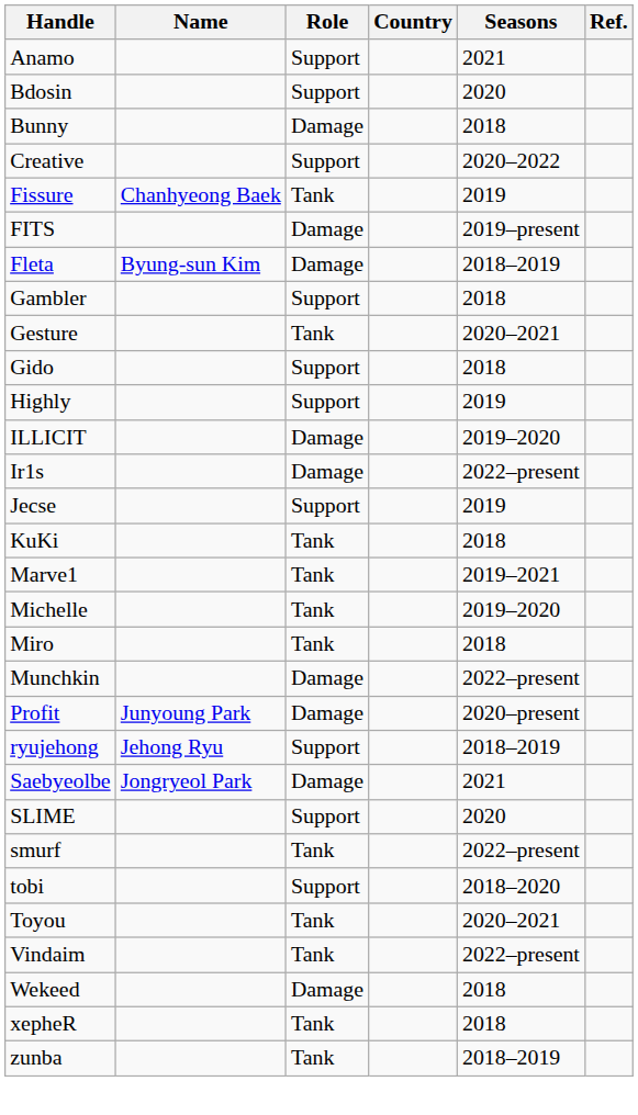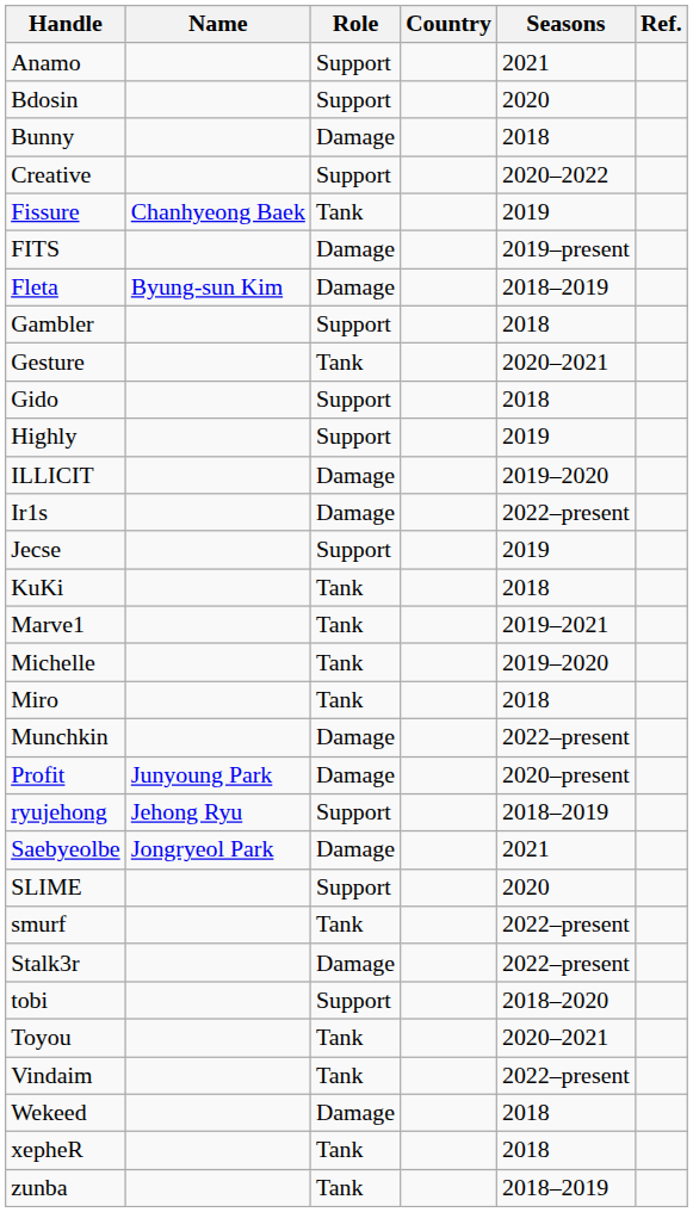+ row: Stalk3r | Damage | 2022–present
